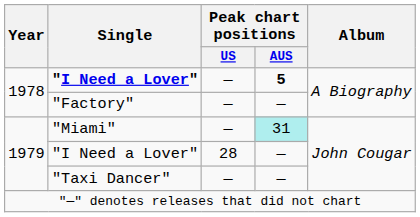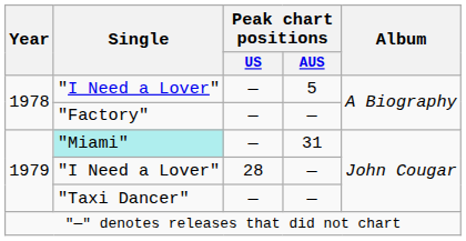"I Need a Lover" / 5 | Single: bold -> normal
"I Need a Lover" / 5 | Peak chart positions / AUS: bold -> normal
"Miami" | Single: no background -> paleturquoise background
"Miami" | Peak chart positions / AUS: paleturquoise background -> no background
